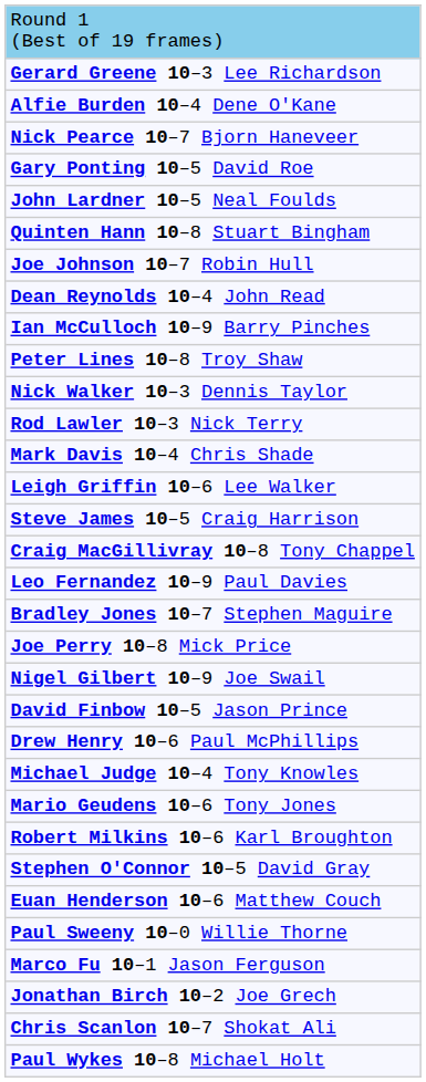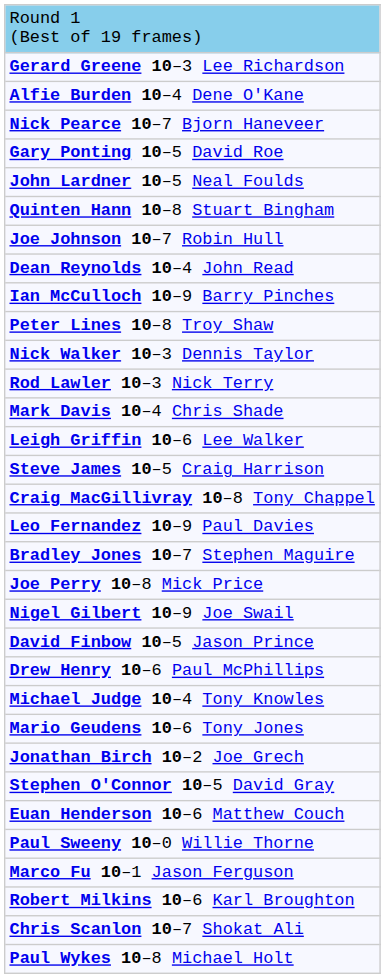row 26 | column 1: Robert Milkins 10–6 Karl Broughton -> Jonathan Birch 10–2 Joe Grech
row 31 | column 1: Jonathan Birch 10–2 Joe Grech -> Robert Milkins 10–6 Karl Broughton
